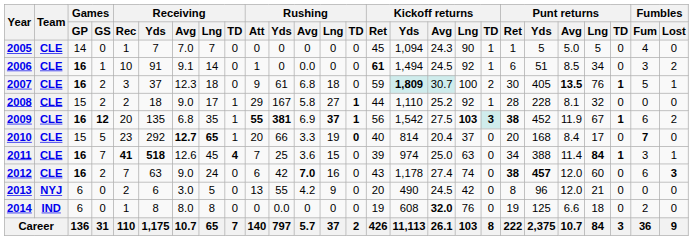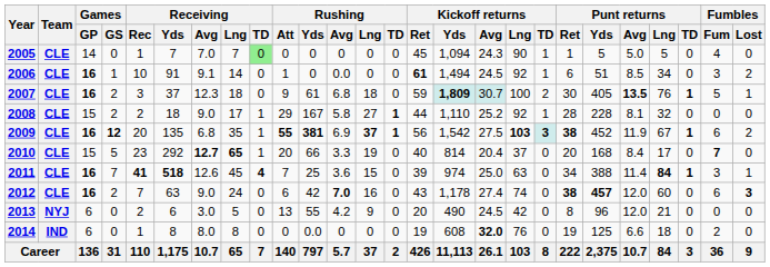2005 | Receiving / TD: no background -> lightgreen background
2010 | Rushing / TD: bold -> normal
